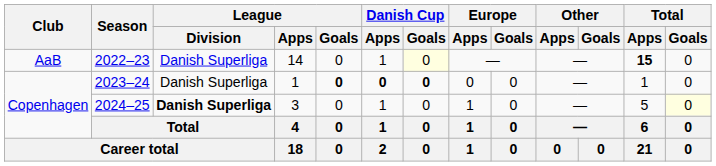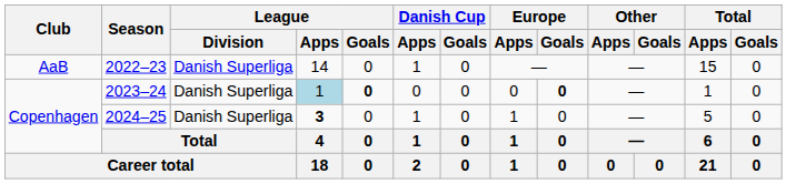2022–23 | Danish Cup / Goals: lightyellow background -> no background
2022–23 | Total / Apps: bold -> normal
2023–24 | League / Apps: no background -> lightblue background
2023–24 | Danish Cup / Apps: bold -> normal
2023–24 | Danish Cup / Goals: bold -> normal
2023–24 | Europe / Goals: normal -> bold
2024–25 | League / Division: bold -> normal
2024–25 | League / Apps: normal -> bold
2024–25 | Total / Goals: lightyellow background -> no background
